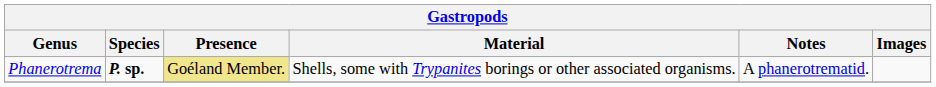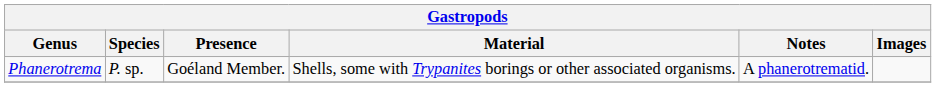Phanerotrema | Species: bold -> normal
Phanerotrema | Presence: khaki background -> no background
